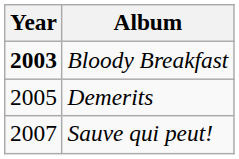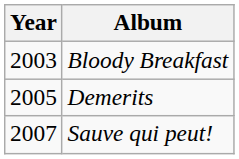Bloody Breakfast | Year: bold -> normal
